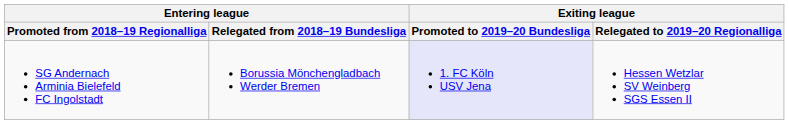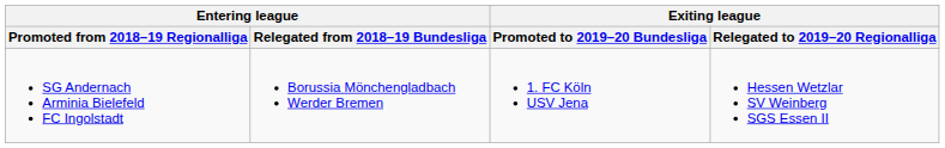SG Andernach Arminia Bielefeld FC Ingolstadt | Exiting league / Promoted to 2019–20 Bundesliga: lavender background -> no background
